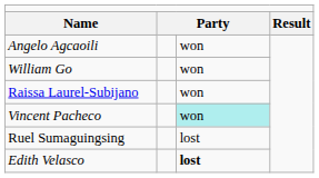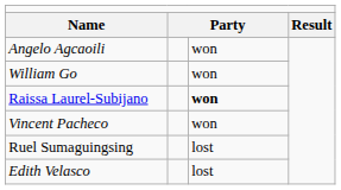Raissa Laurel-Subijano | column 3: normal -> bold
Vincent Pacheco | column 3: paleturquoise background -> no background
Edith Velasco | column 3: bold -> normal
